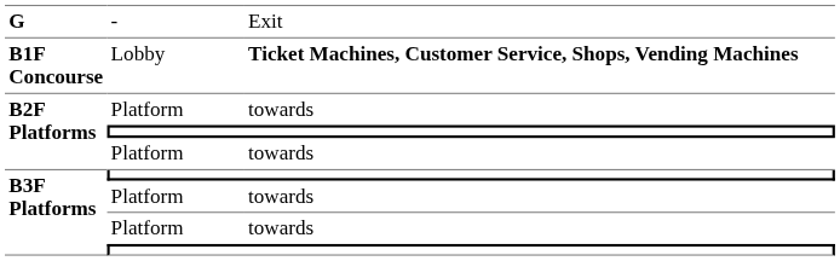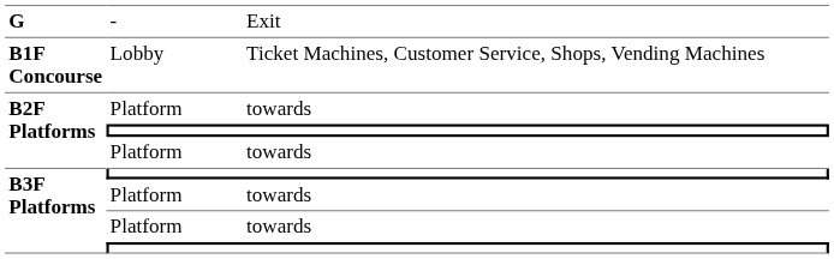B1F Concourse | column 3: bold -> normal
